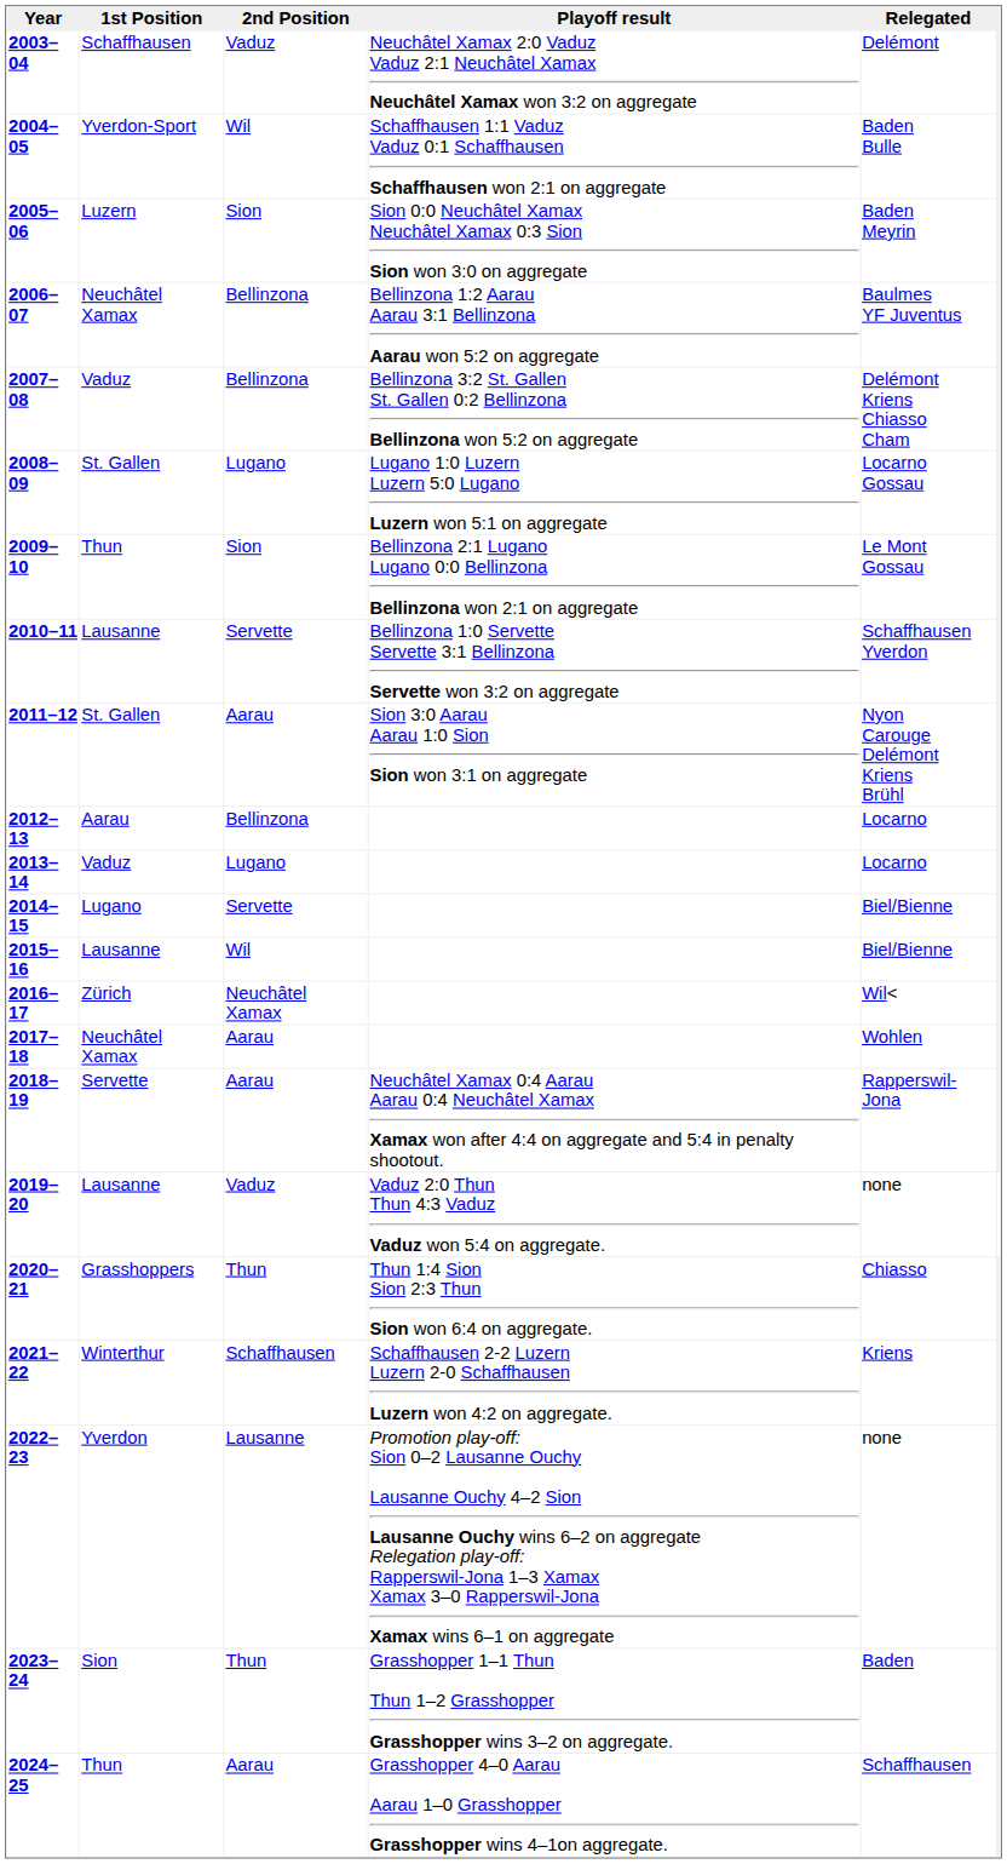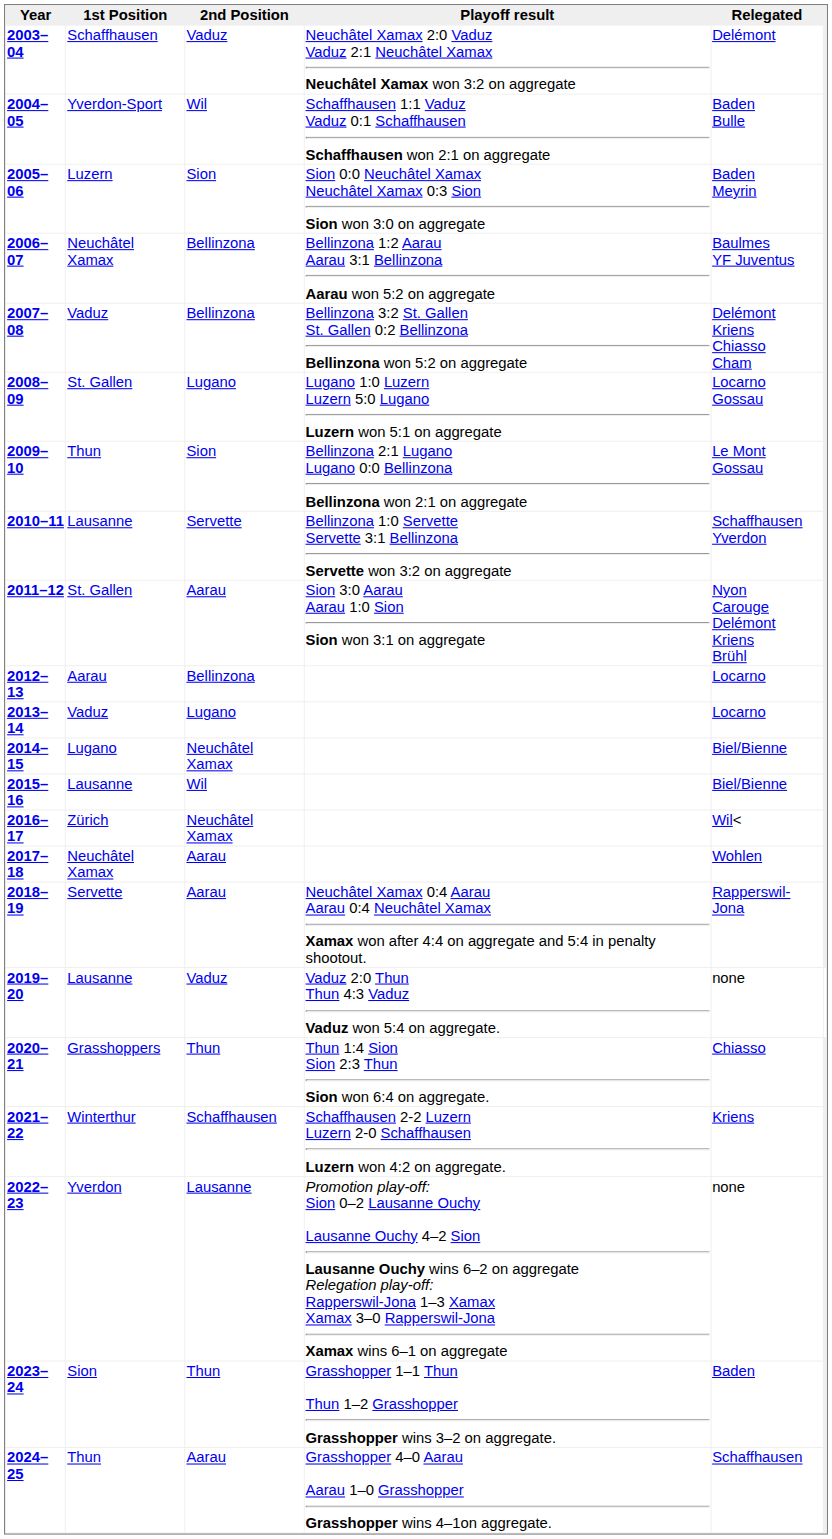2014–15 | 2nd Position: Servette -> Neuchâtel Xamax
